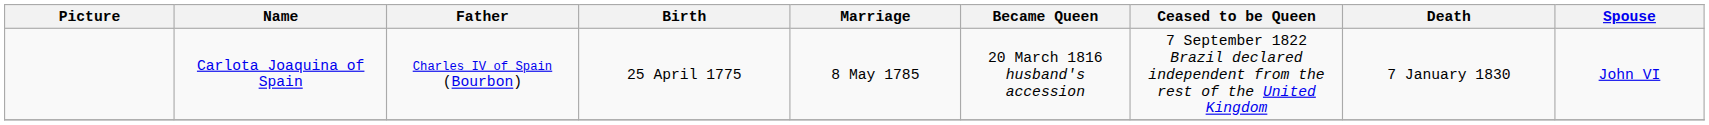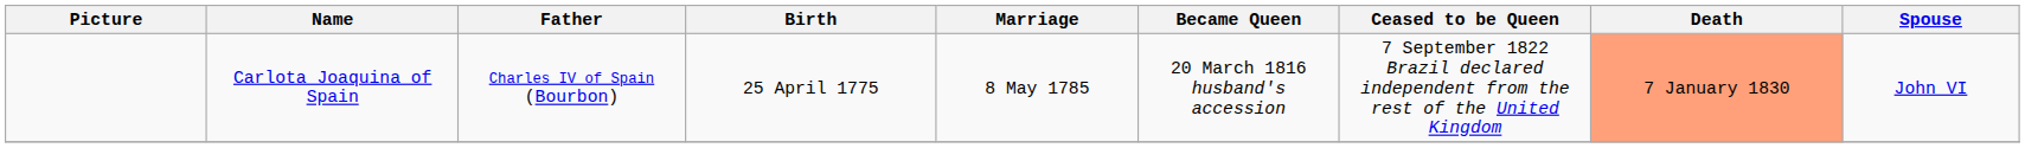Carlota Joaquina of Spain | Death: no background -> lightsalmon background
